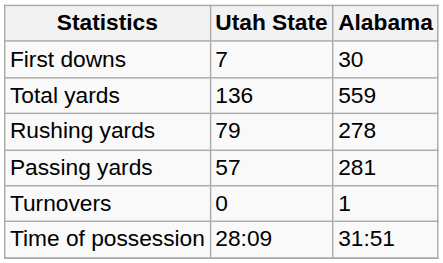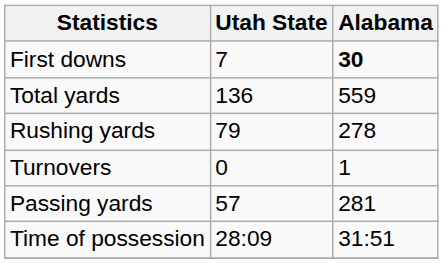First downs | Alabama: normal -> bold
rows swapped: Passing yards <-> Turnovers
